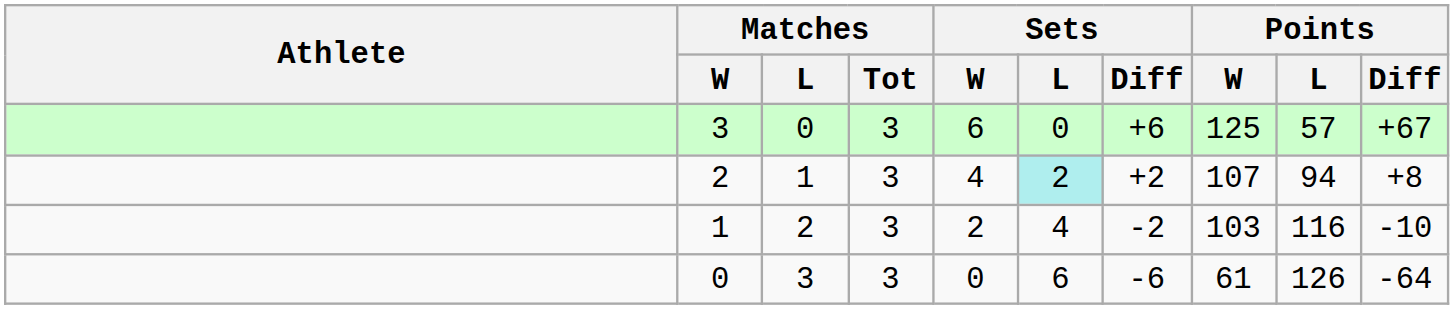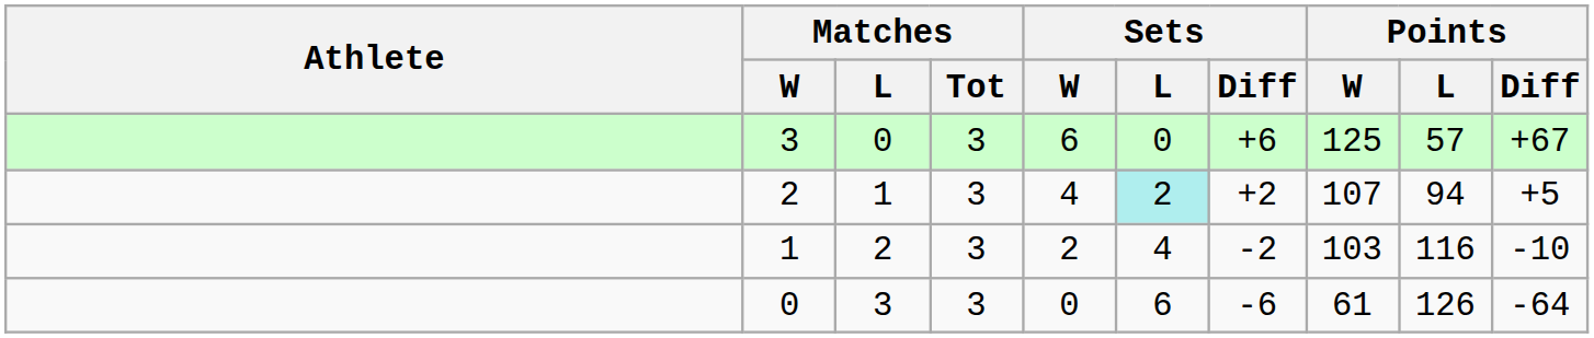row 4 | Points / Diff: +8 -> +5
